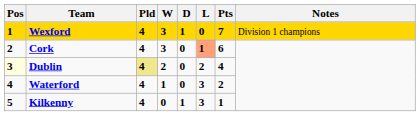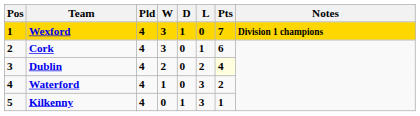Wexford | Notes: normal -> bold
Cork | L: lightsalmon background -> no background
Dublin | Pos: lightyellow background -> no background
Dublin | Pld: khaki background -> no background
Dublin | Pts: no background -> lightyellow background
